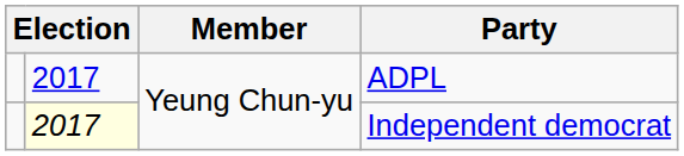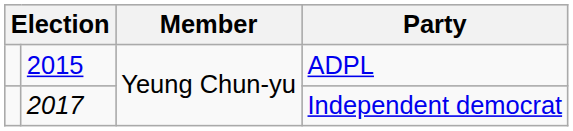ADPL | column 2: 2017 -> 2015
Independent democrat | column 2: lightyellow background -> no background
